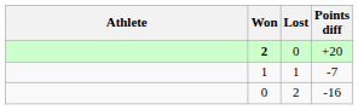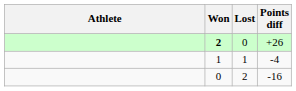row 2 | Points diff: +20 -> +26
row 3 | Points diff: -7 -> -4
